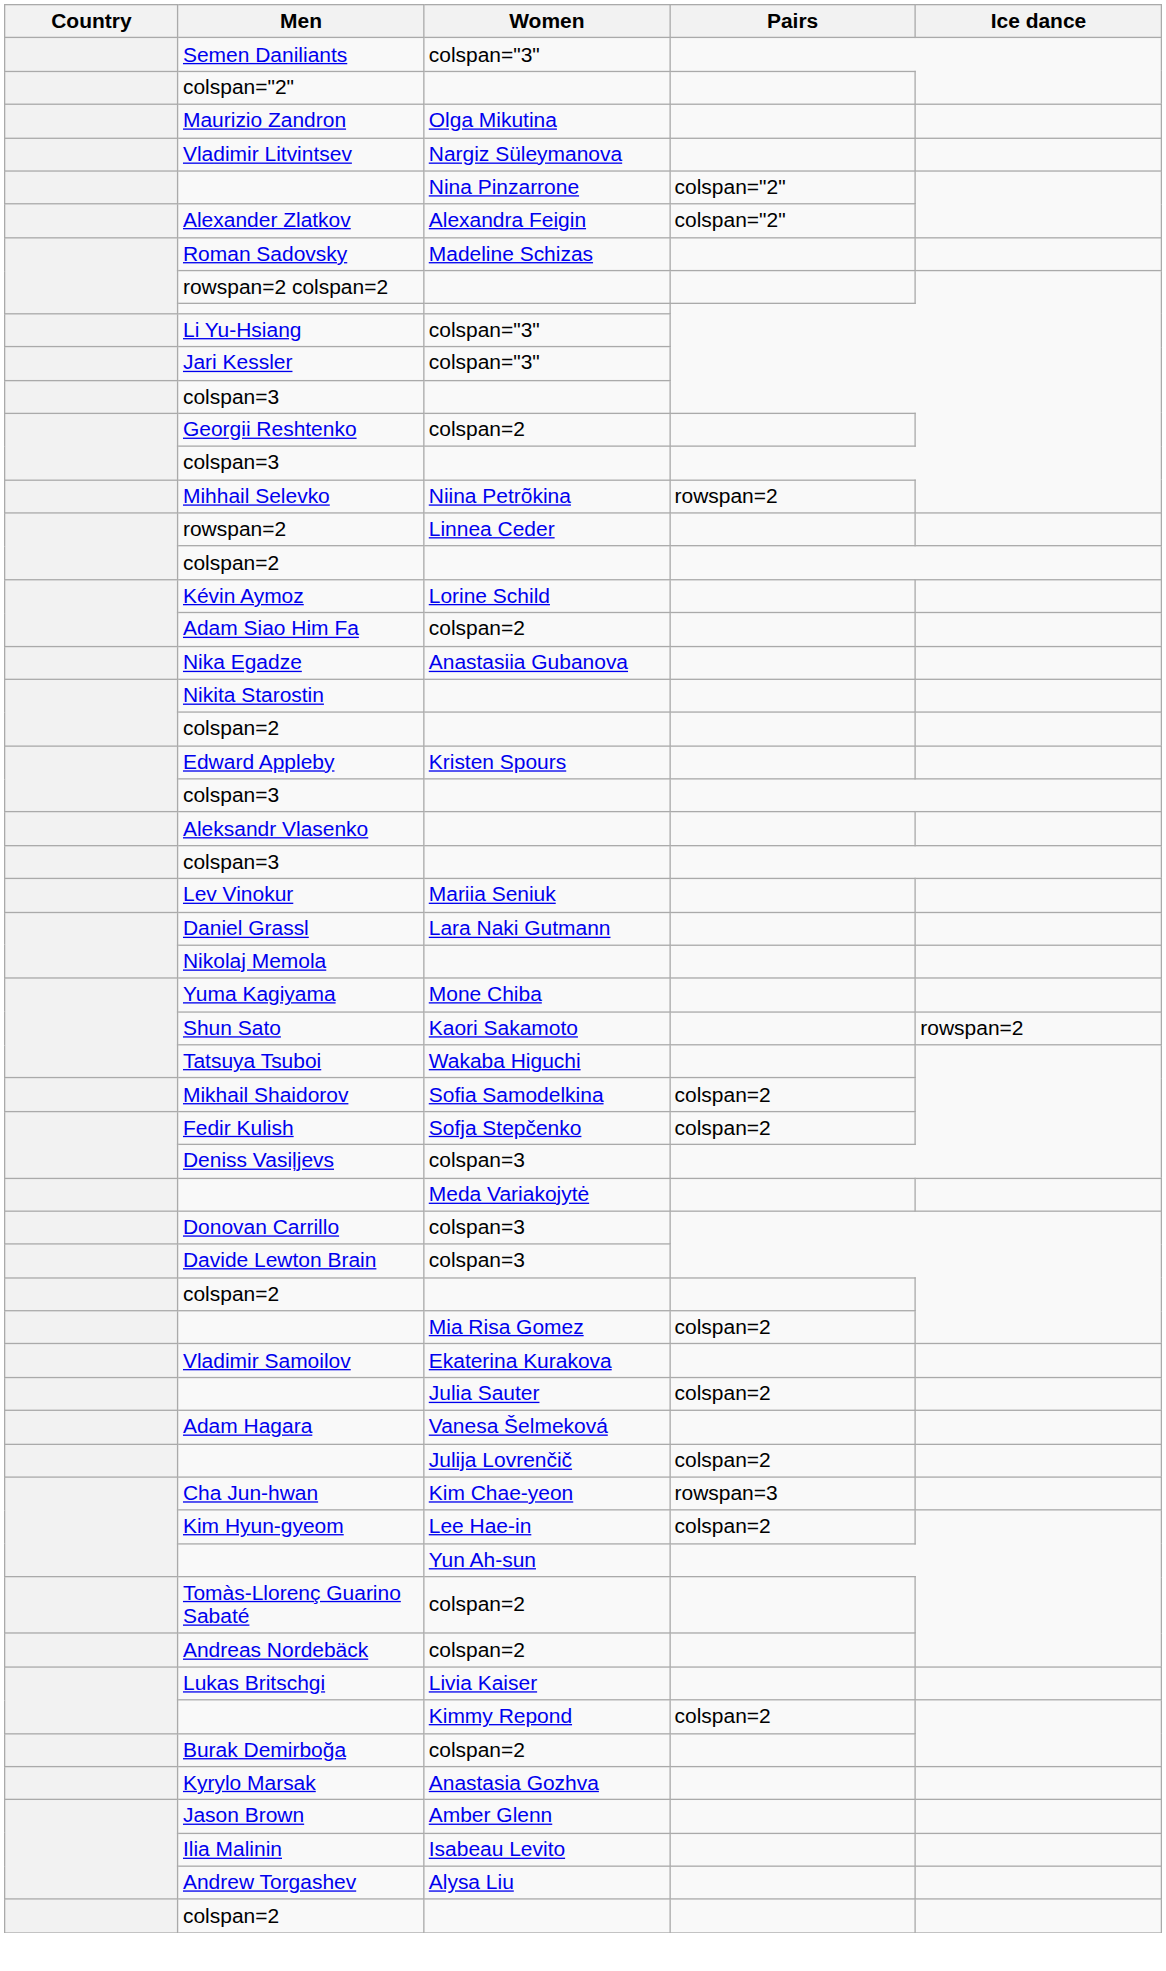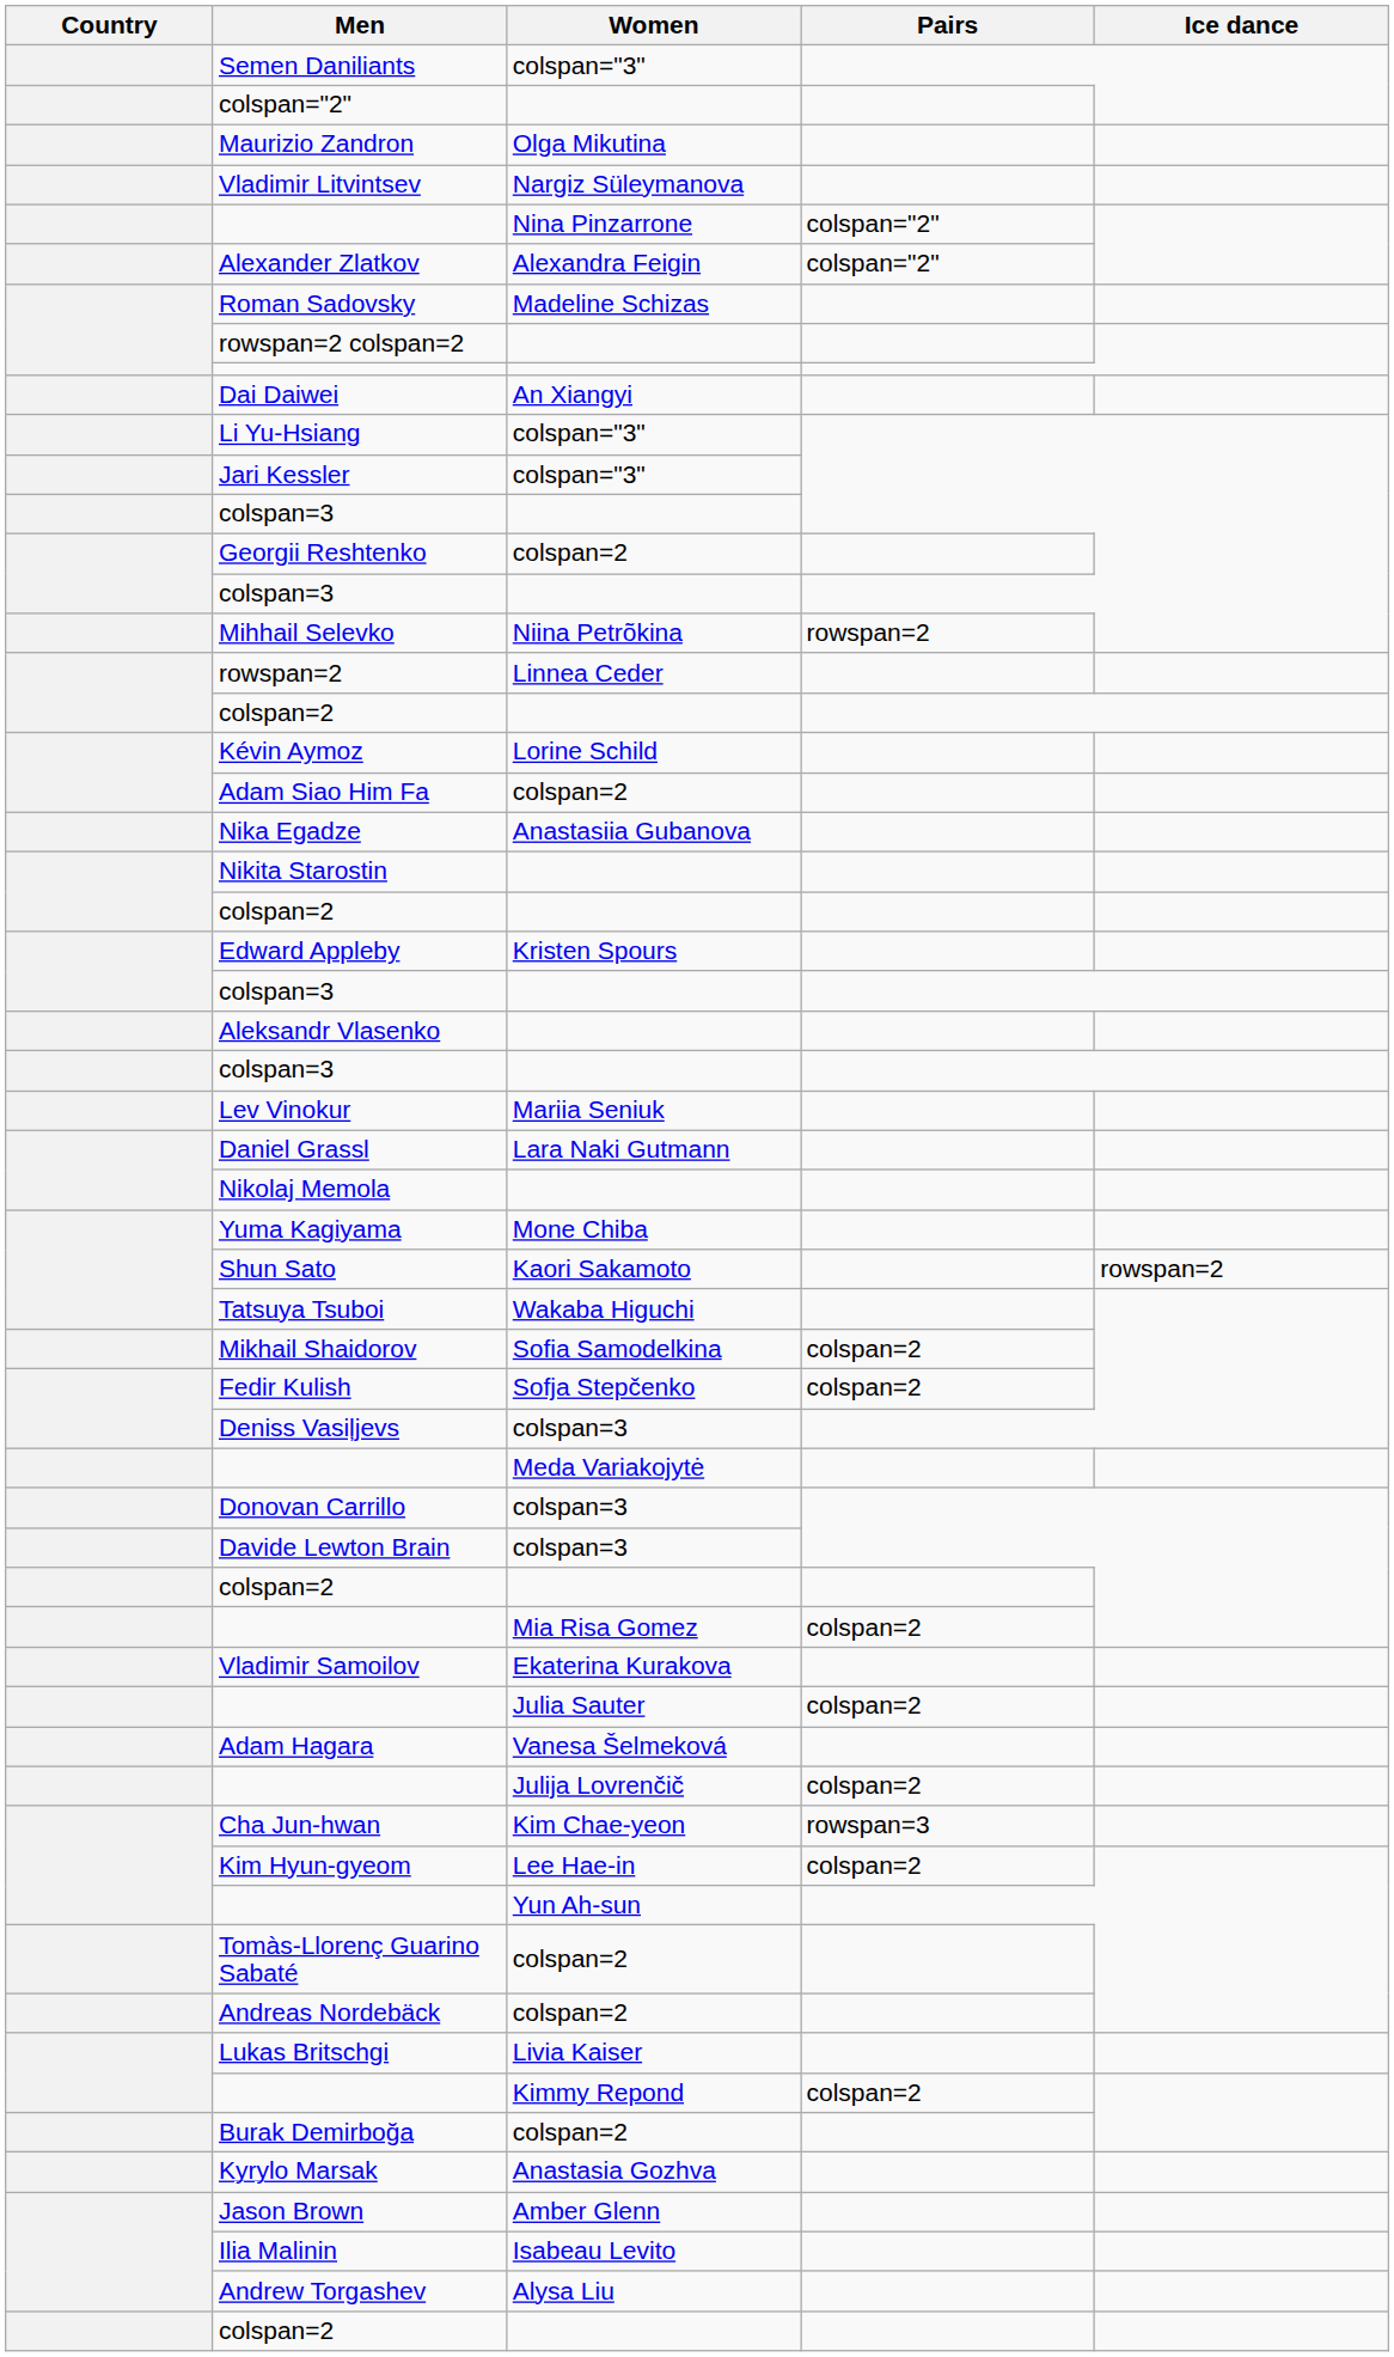+ row: Dai Daiwei | An Xiangyi
